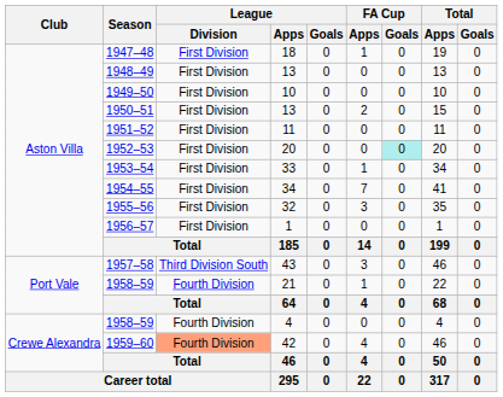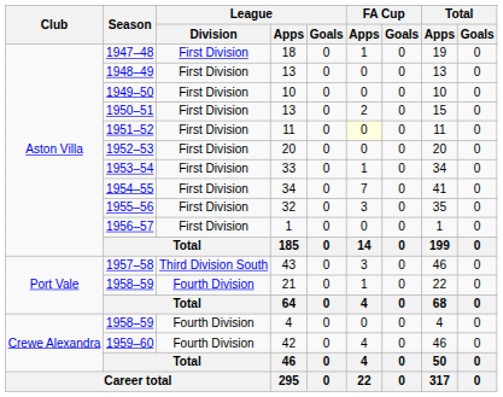1951–52 | FA Cup / Apps: no background -> lightyellow background
1952–53 | FA Cup / Goals: paleturquoise background -> no background
1959–60 | League / Division: lightsalmon background -> no background
